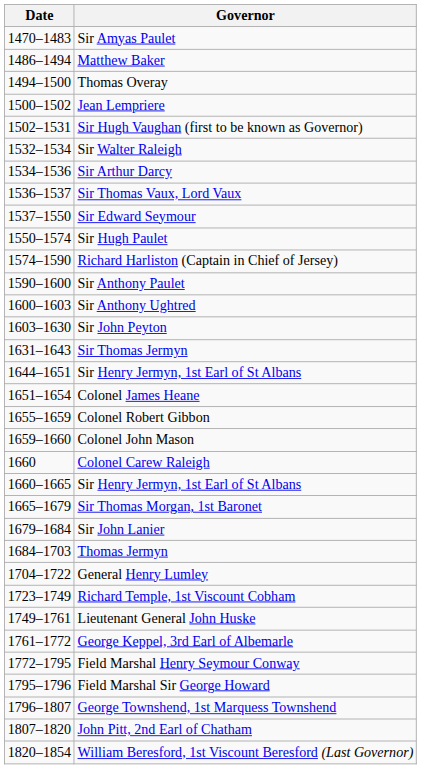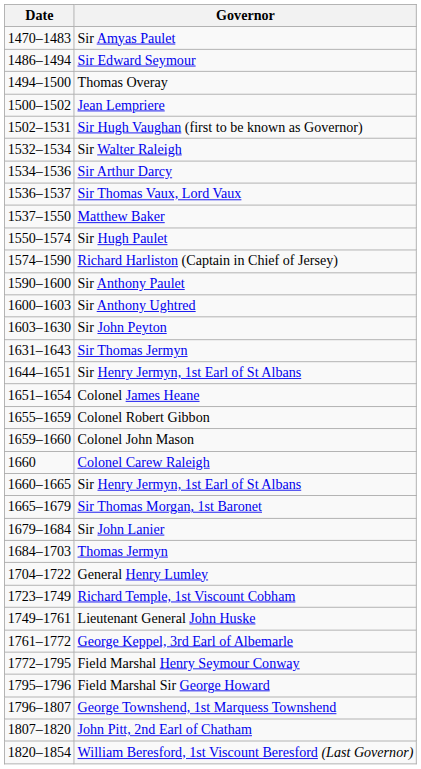row 3 | Governor: Matthew Baker -> Sir Edward Seymour
row 10 | Governor: Sir Edward Seymour -> Matthew Baker
